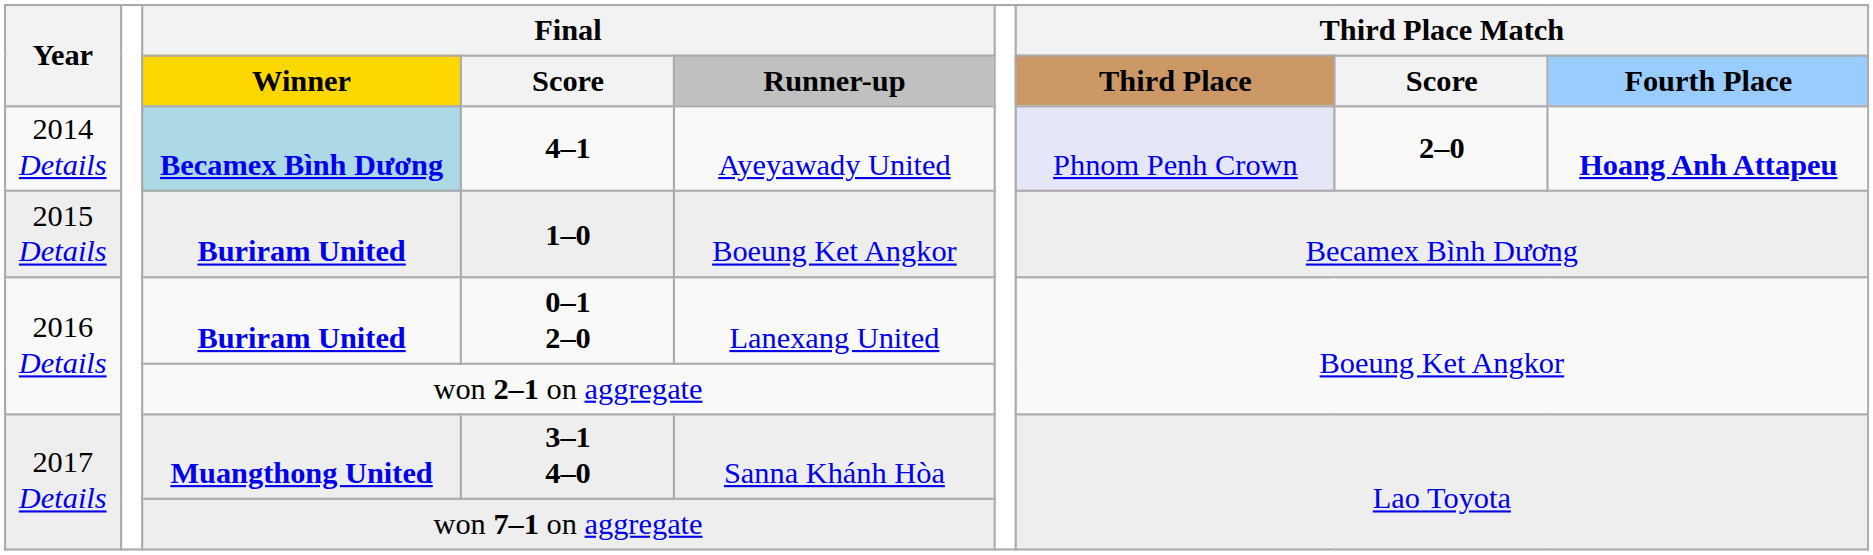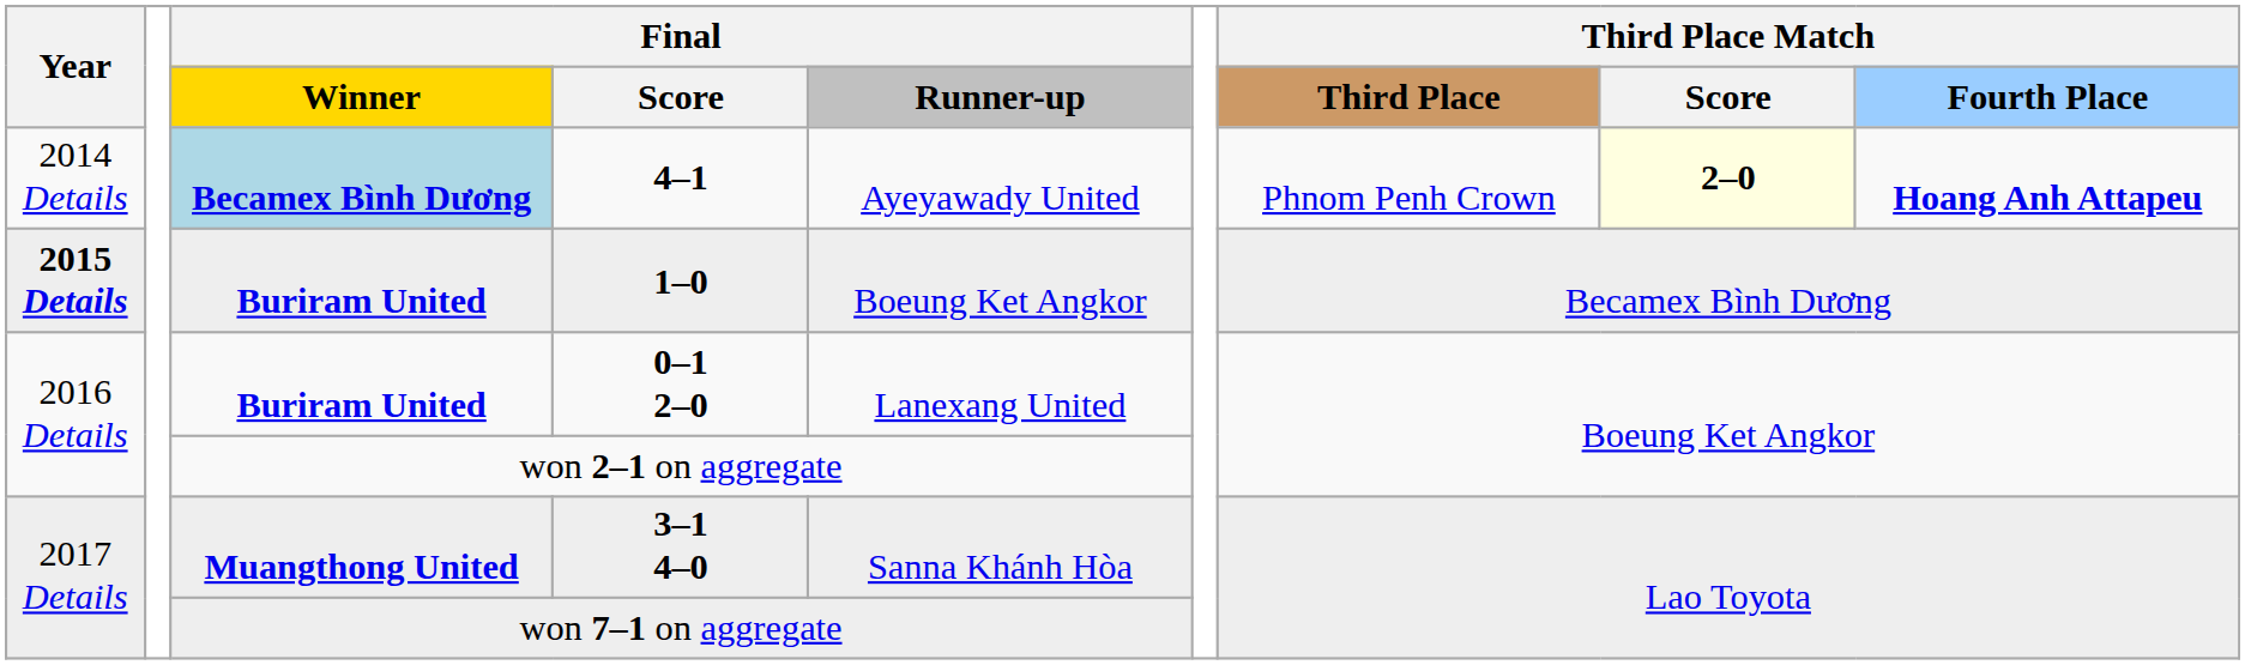4–1 | Third Place Match / Third Place: lavender background -> no background
4–1 | Third Place Match / Score: no background -> lightyellow background
1–0 | Year: normal -> bold
